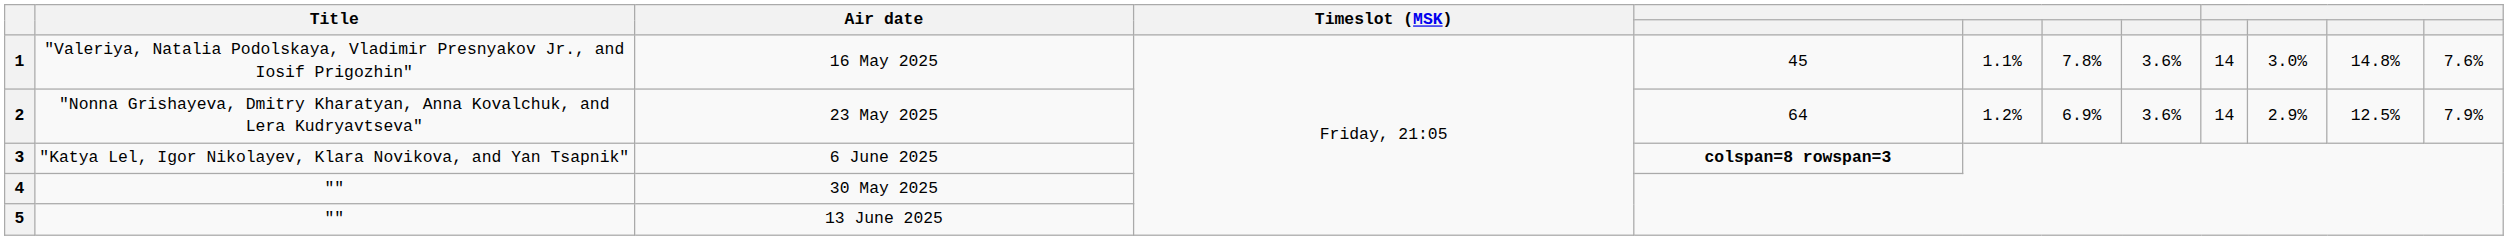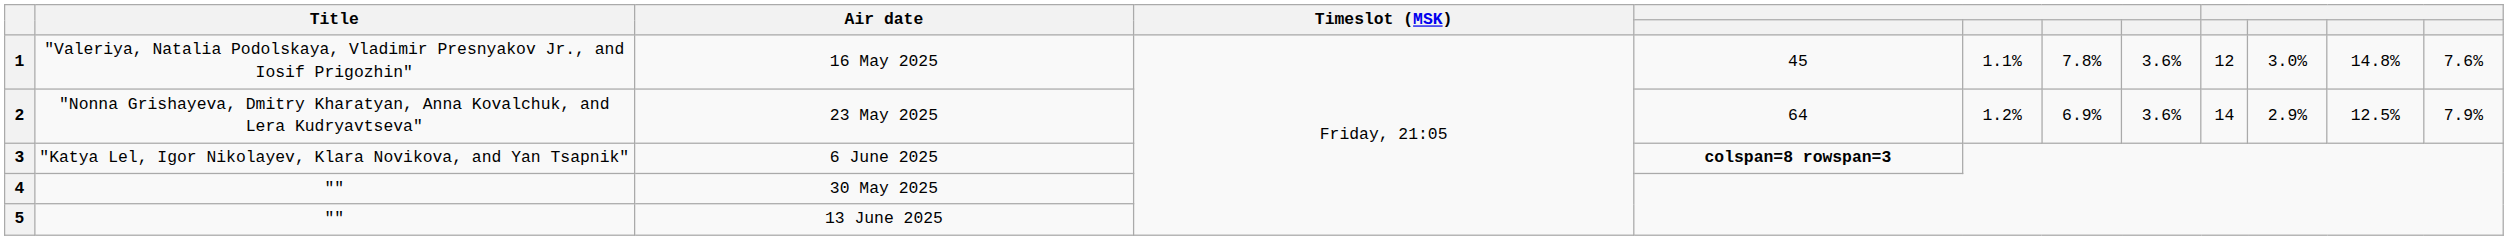1 | column 9: 14 -> 12
